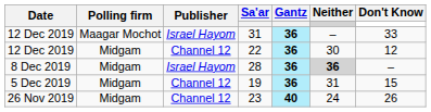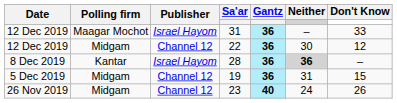28 | Polling firm: Midgam -> Kantar
